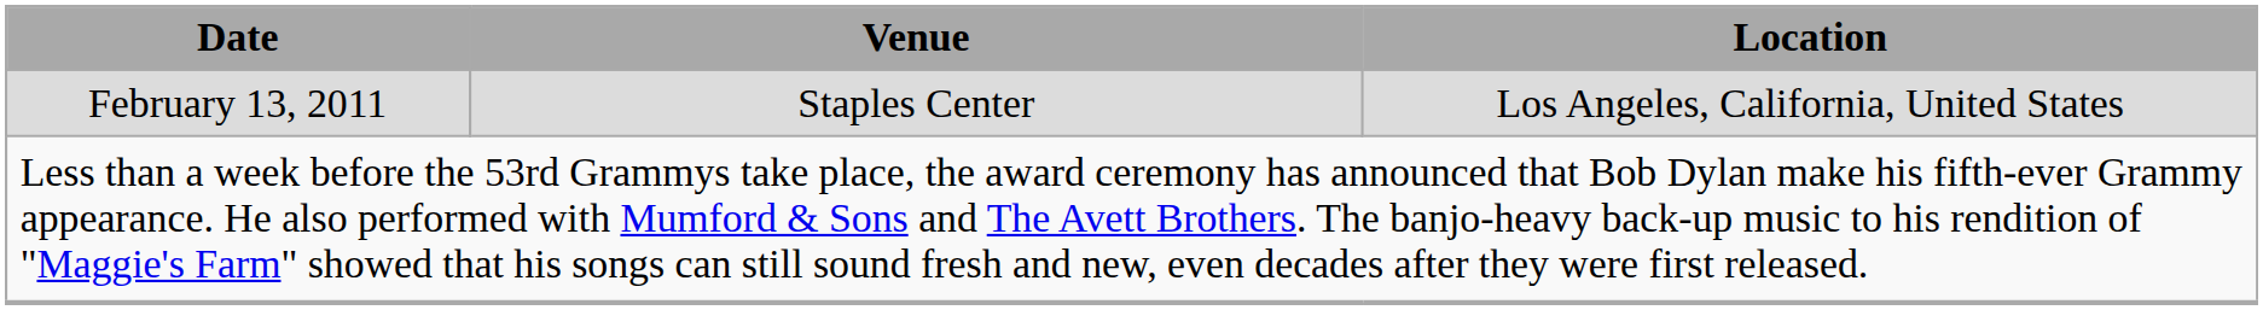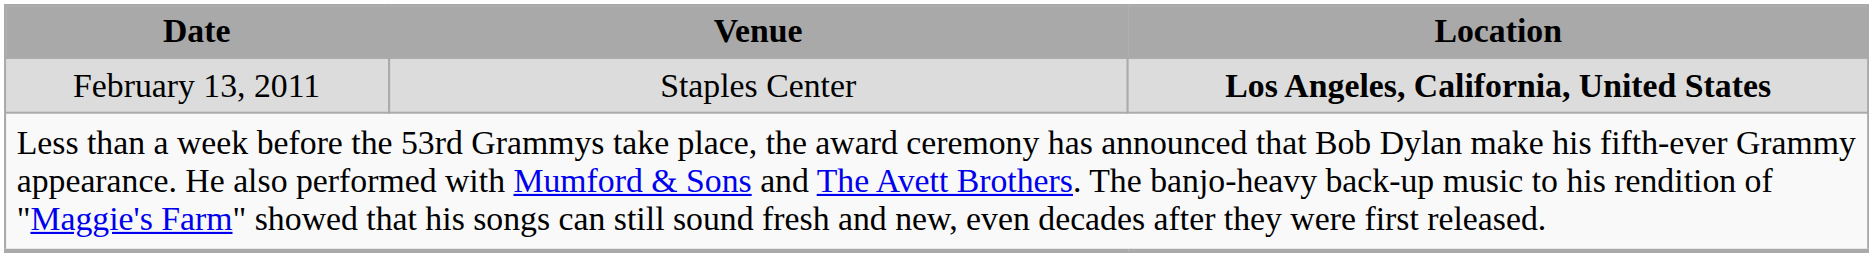February 13, 2011 | Location: normal -> bold
